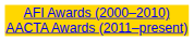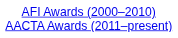row 1 | column 1: gold background -> no background
